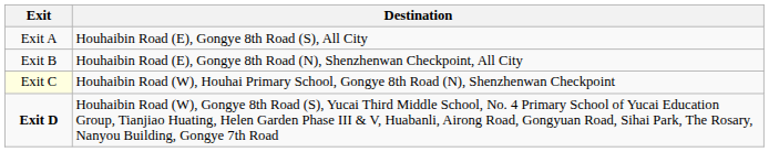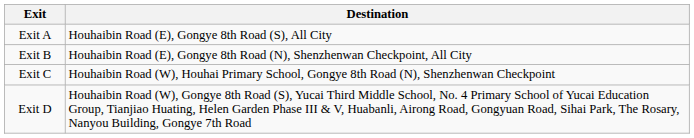Exit C | Exit: lightyellow background -> no background
Exit D | Exit: bold -> normal
